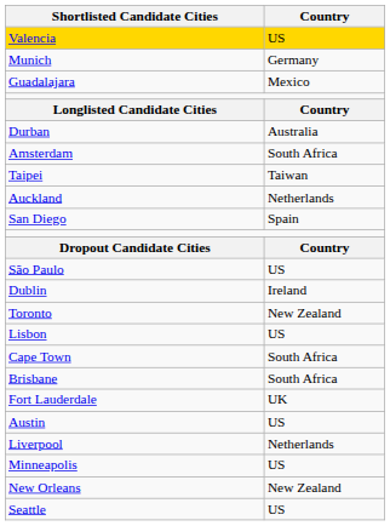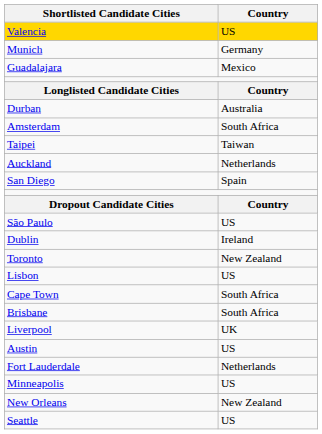row 20 | Shortlisted Candidate Cities: Fort Lauderdale -> Liverpool
row 22 | Shortlisted Candidate Cities: Liverpool -> Fort Lauderdale
